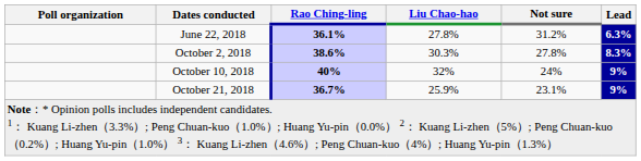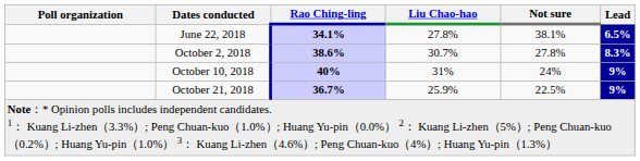June 22, 2018 | Rao Ching-ling: 36.1% -> 34.1%
June 22, 2018 | Not sure: 31.2% -> 38.1%
June 22, 2018 | Lead: 6.3% -> 6.5%
October 2, 2018 | Liu Chao-hao: 30.3% -> 30.7%
October 10, 2018 | Liu Chao-hao: 32% -> 31%
October 21, 2018 | Not sure: 23.1% -> 22.5%
